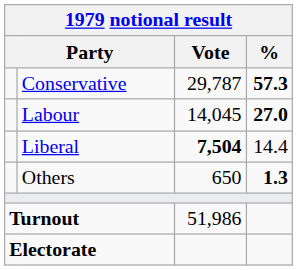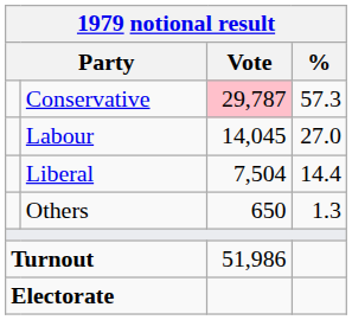Conservative | Vote: no background -> pink background
Conservative | %: bold -> normal
Labour | %: bold -> normal
Liberal | Vote: bold -> normal
Others | %: bold -> normal
